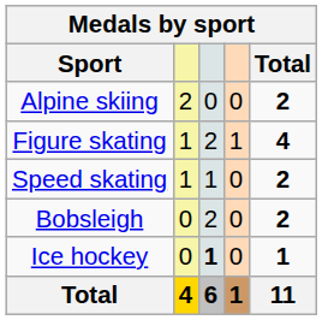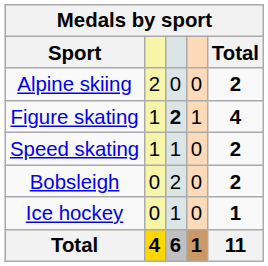Figure skating | column 3: normal -> bold
Ice hockey | column 3: bold -> normal
